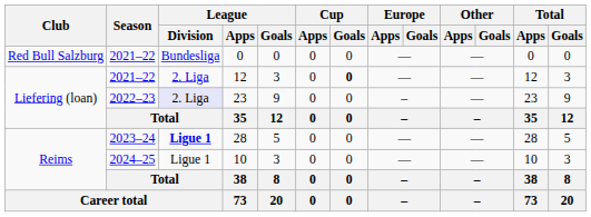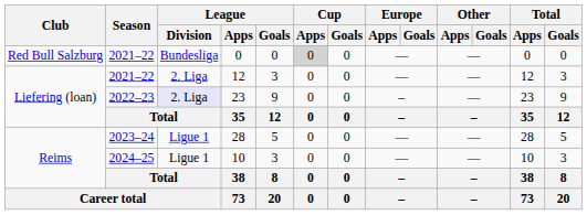row 3 | Cup / Apps: no background -> lightgrey background
row 4 | Cup / Goals: bold -> normal
row 7 | League / Division: bold -> normal
